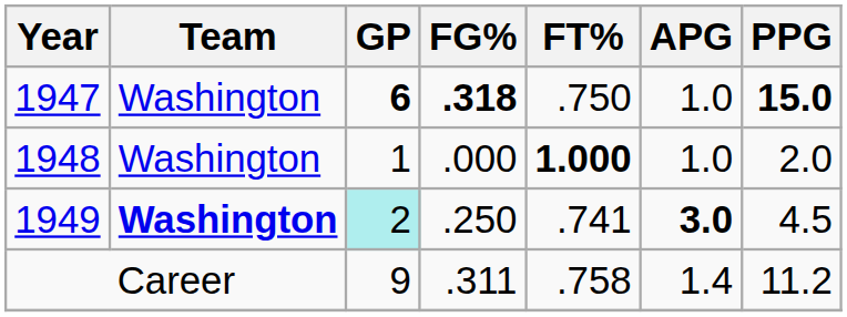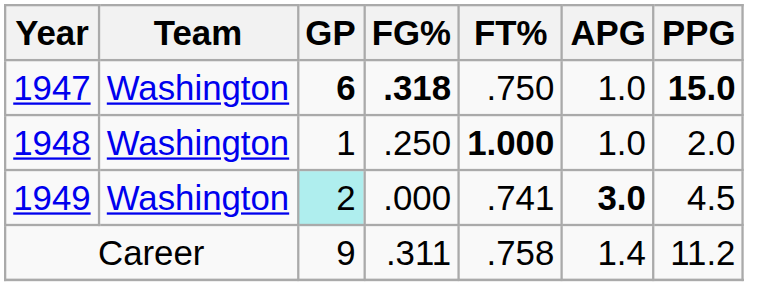1948 | FG%: .000 -> .250
1949 | Team: bold -> normal
1949 | FG%: .250 -> .000
